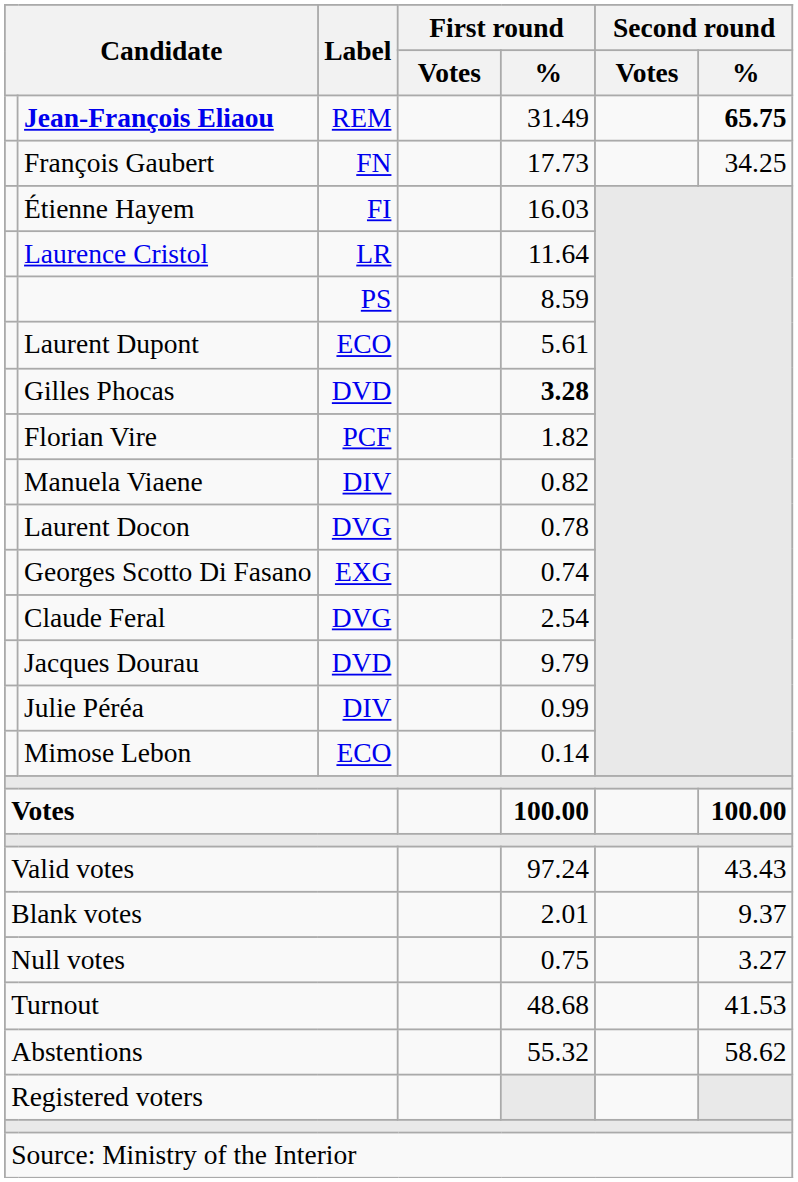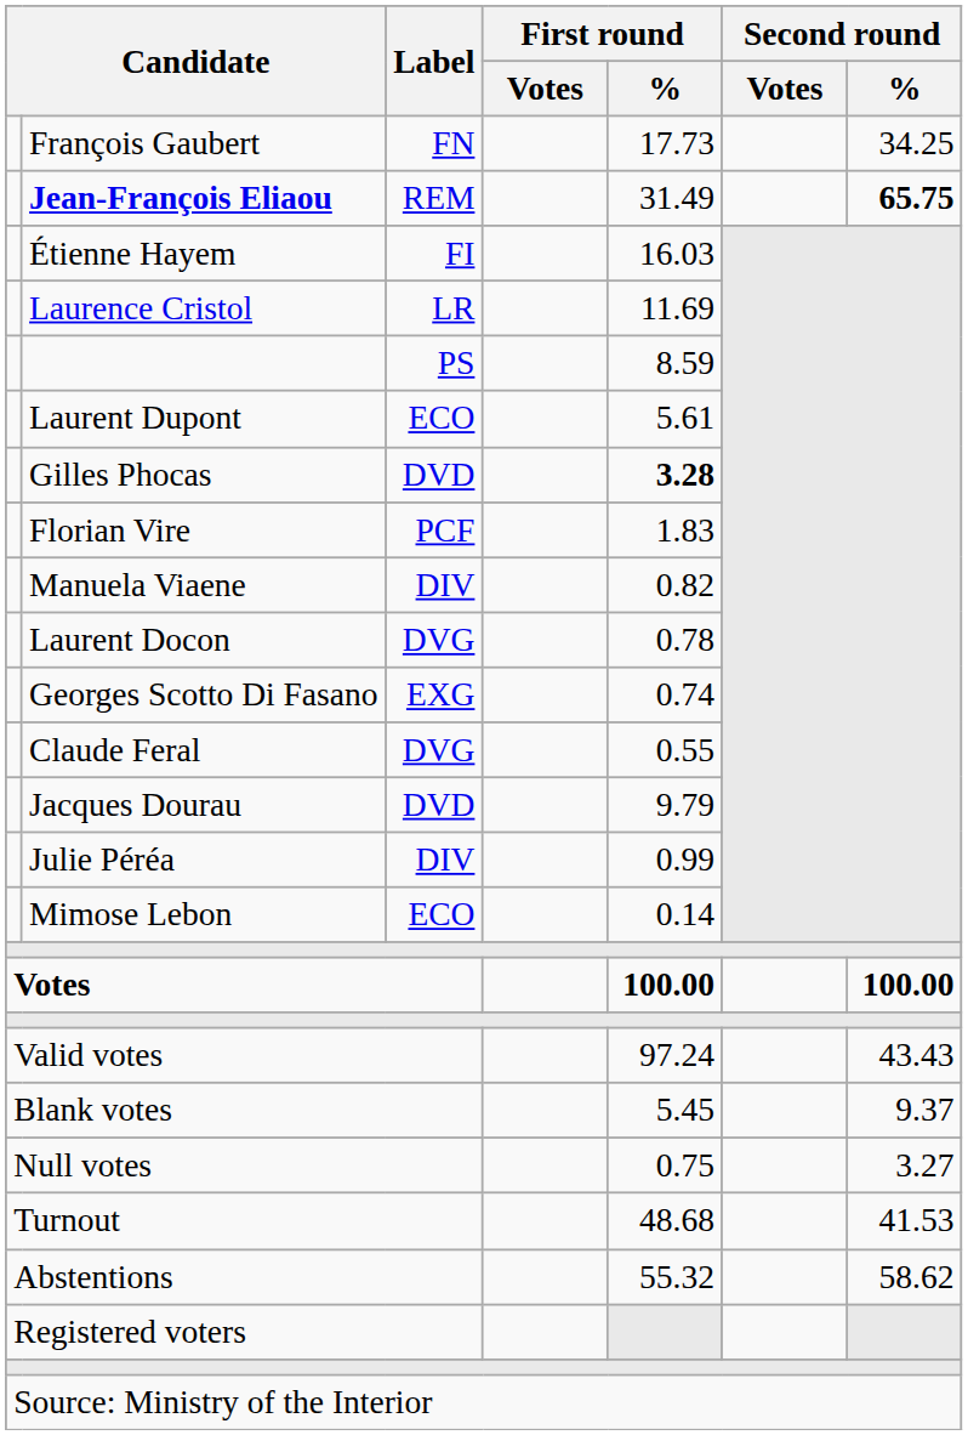rows swapped: Jean-François Eliaou <-> François Gaubert
Laurence Cristol | First round / %: 11.64 -> 11.69
Florian Vire | First round / %: 1.82 -> 1.83
Claude Feral | First round / %: 2.54 -> 0.55
Blank votes | First round / %: 2.01 -> 5.45
